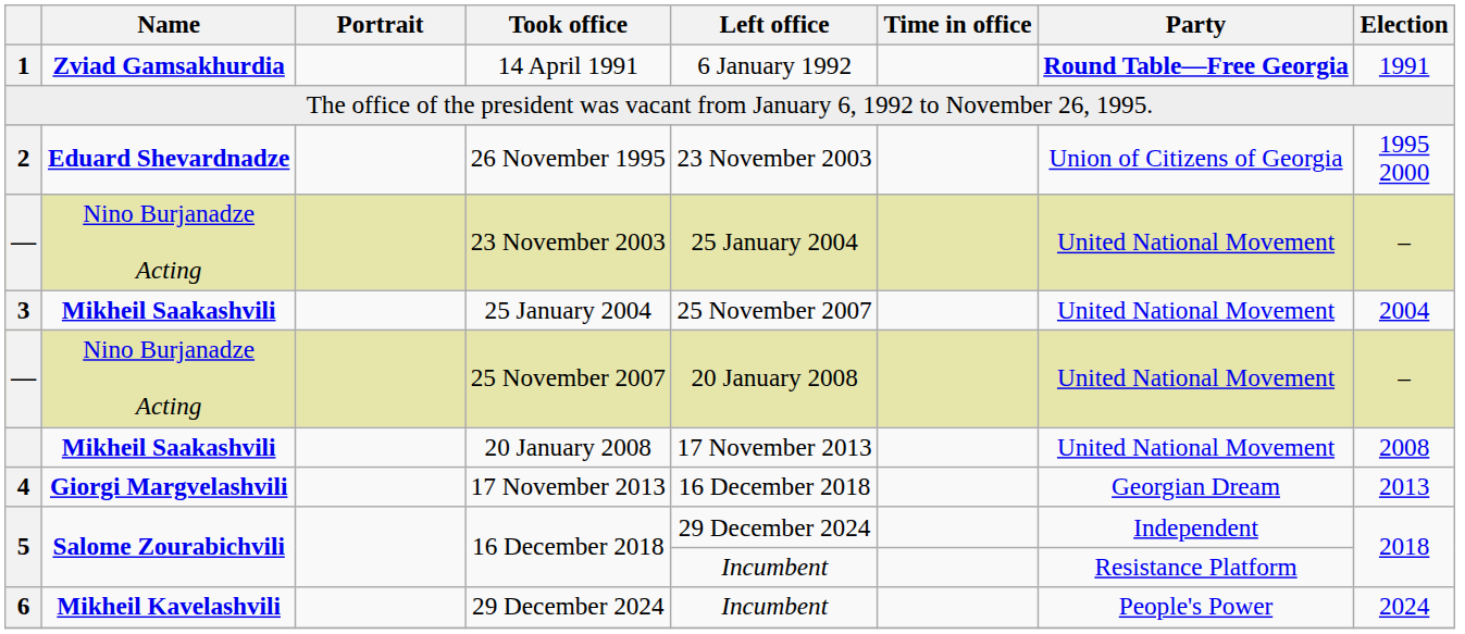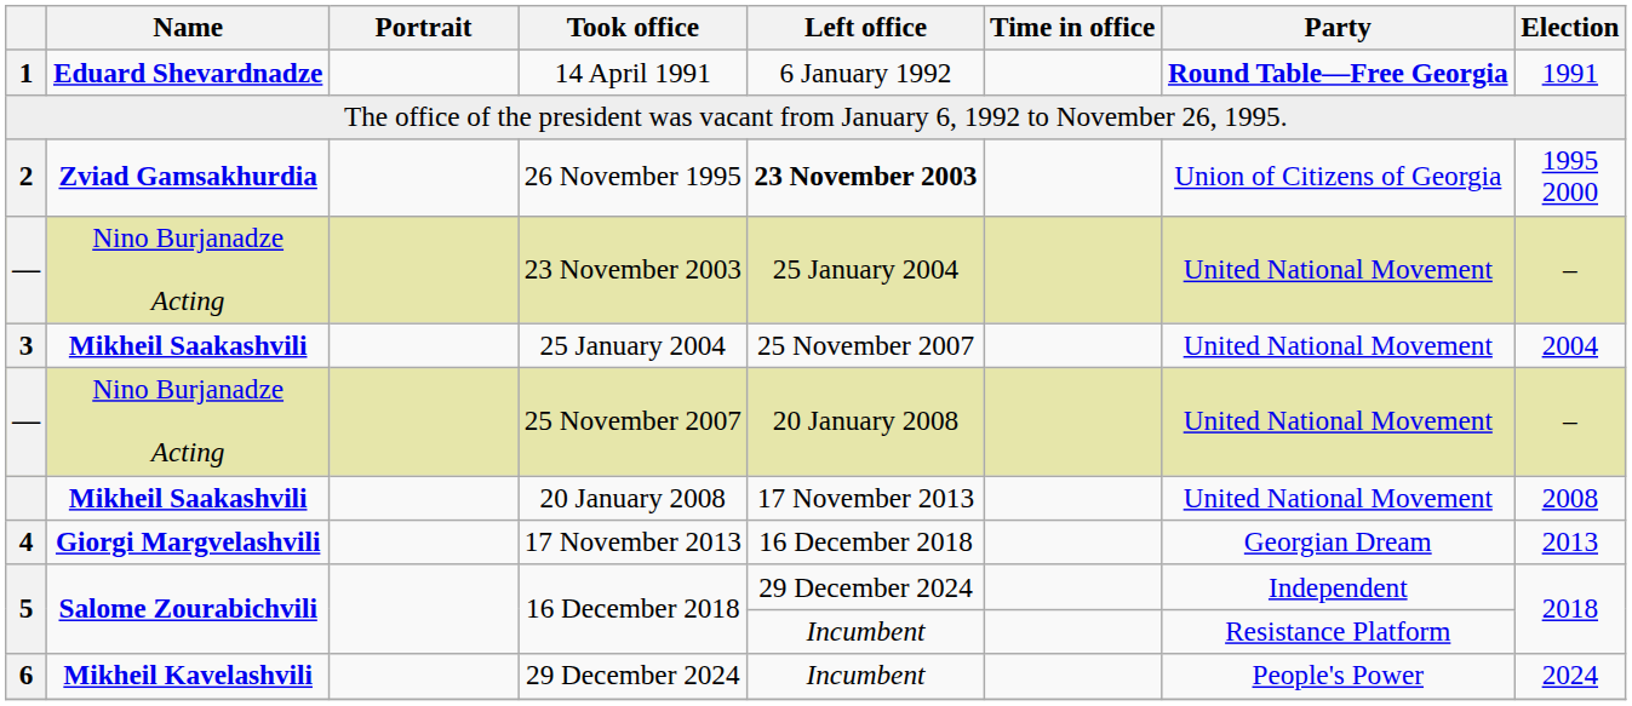14 April 1991 | Name: Zviad Gamsakhurdia -> Eduard Shevardnadze
26 November 1995 | Name: Eduard Shevardnadze -> Zviad Gamsakhurdia
26 November 1995 | Left office: normal -> bold
